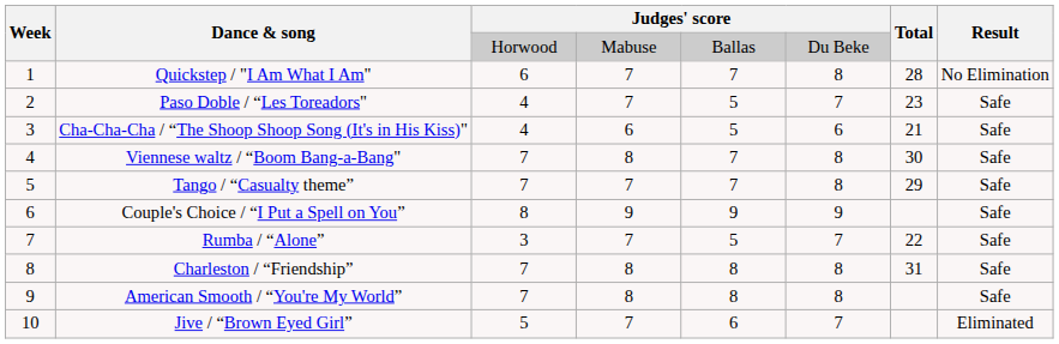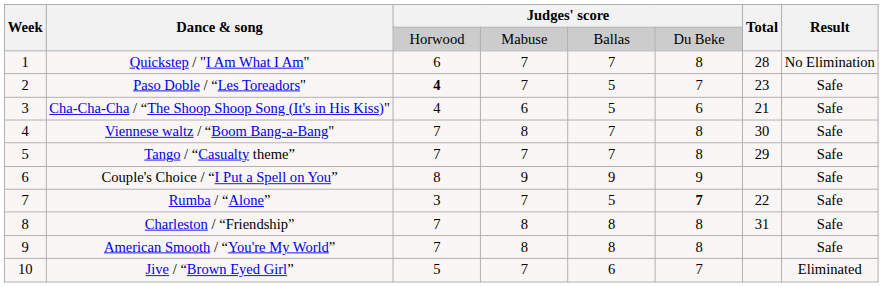Paso Doble / “Les Toreadors" | column 3: normal -> bold
Rumba / “Alone” | column 6: normal -> bold
